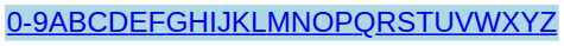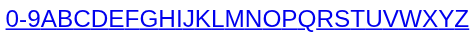row 1 | column 1: lightblue background -> no background
